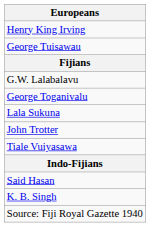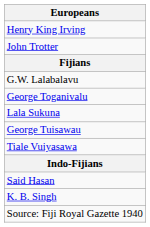row 3 | column 1: George Tuisawau -> John Trotter
row 8 | column 1: John Trotter -> George Tuisawau
